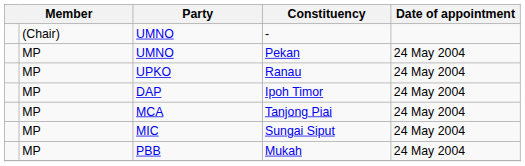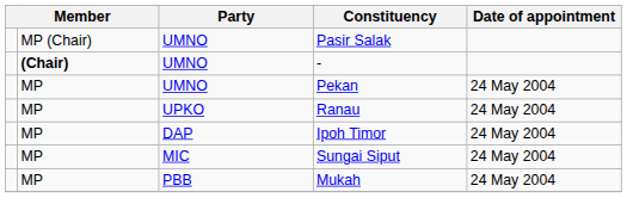+ row: MP (Chair) | UMNO | Pasir Salak
- | column 2: normal -> bold
- row: MP | MCA | Tanjong Piai | 24 May 2004
